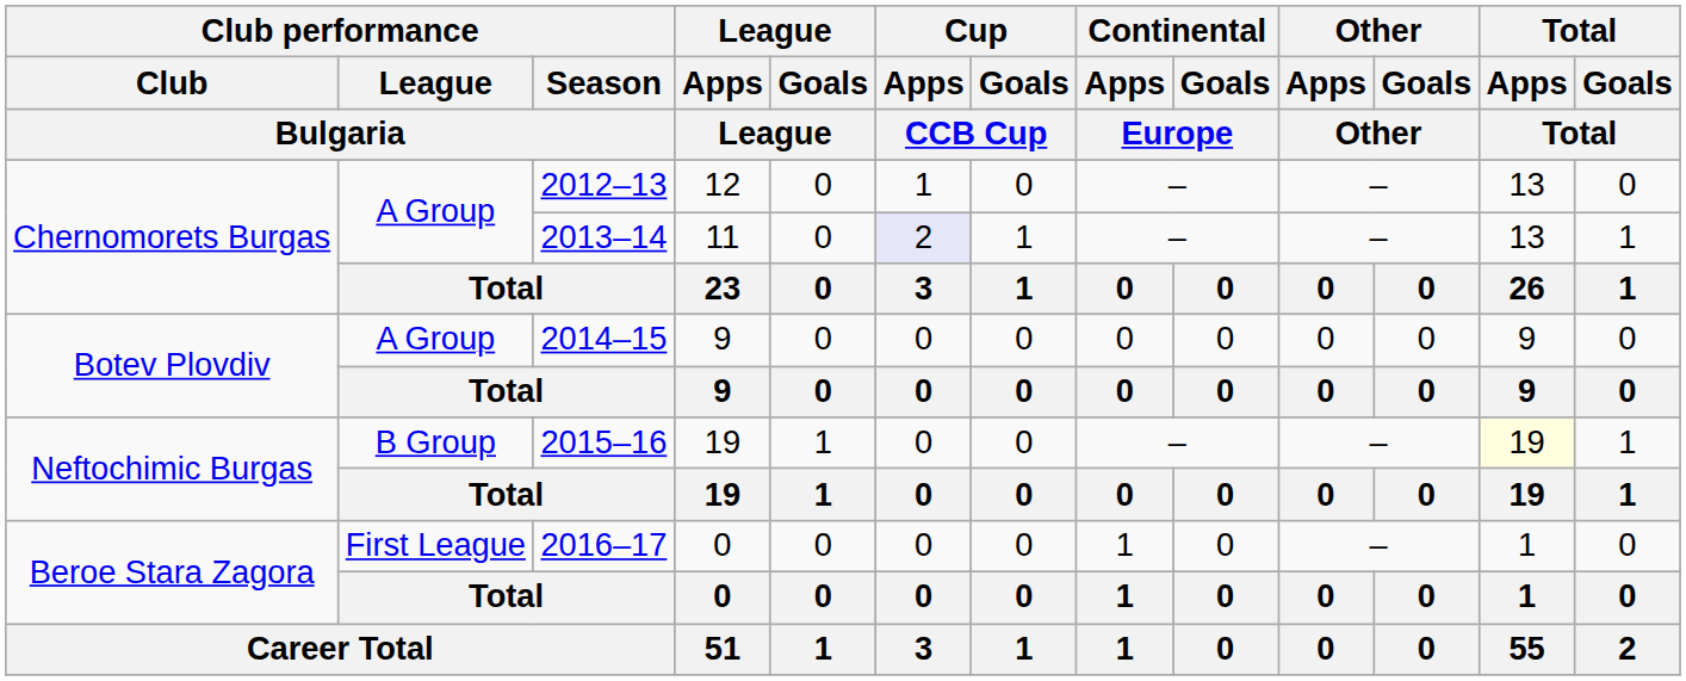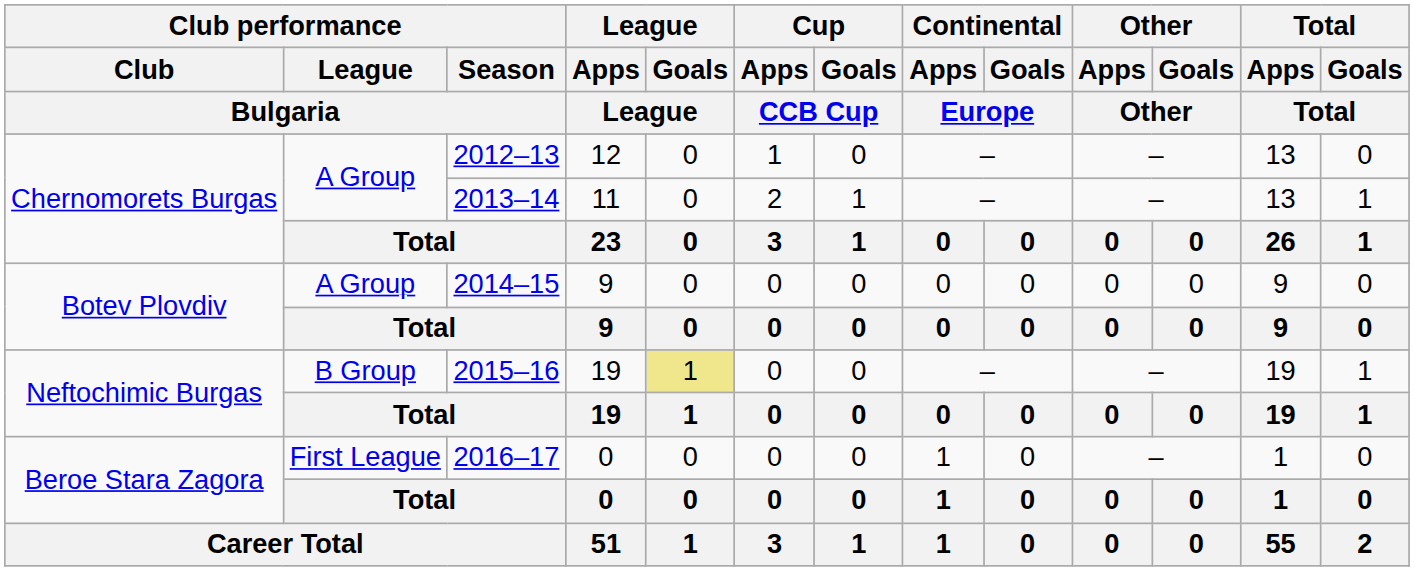2013–14 | Cup / Apps / CCB Cup: lavender background -> no background
2015–16 | League / Goals / League: no background -> khaki background
2015–16 | Total / Apps / Total: lightyellow background -> no background
